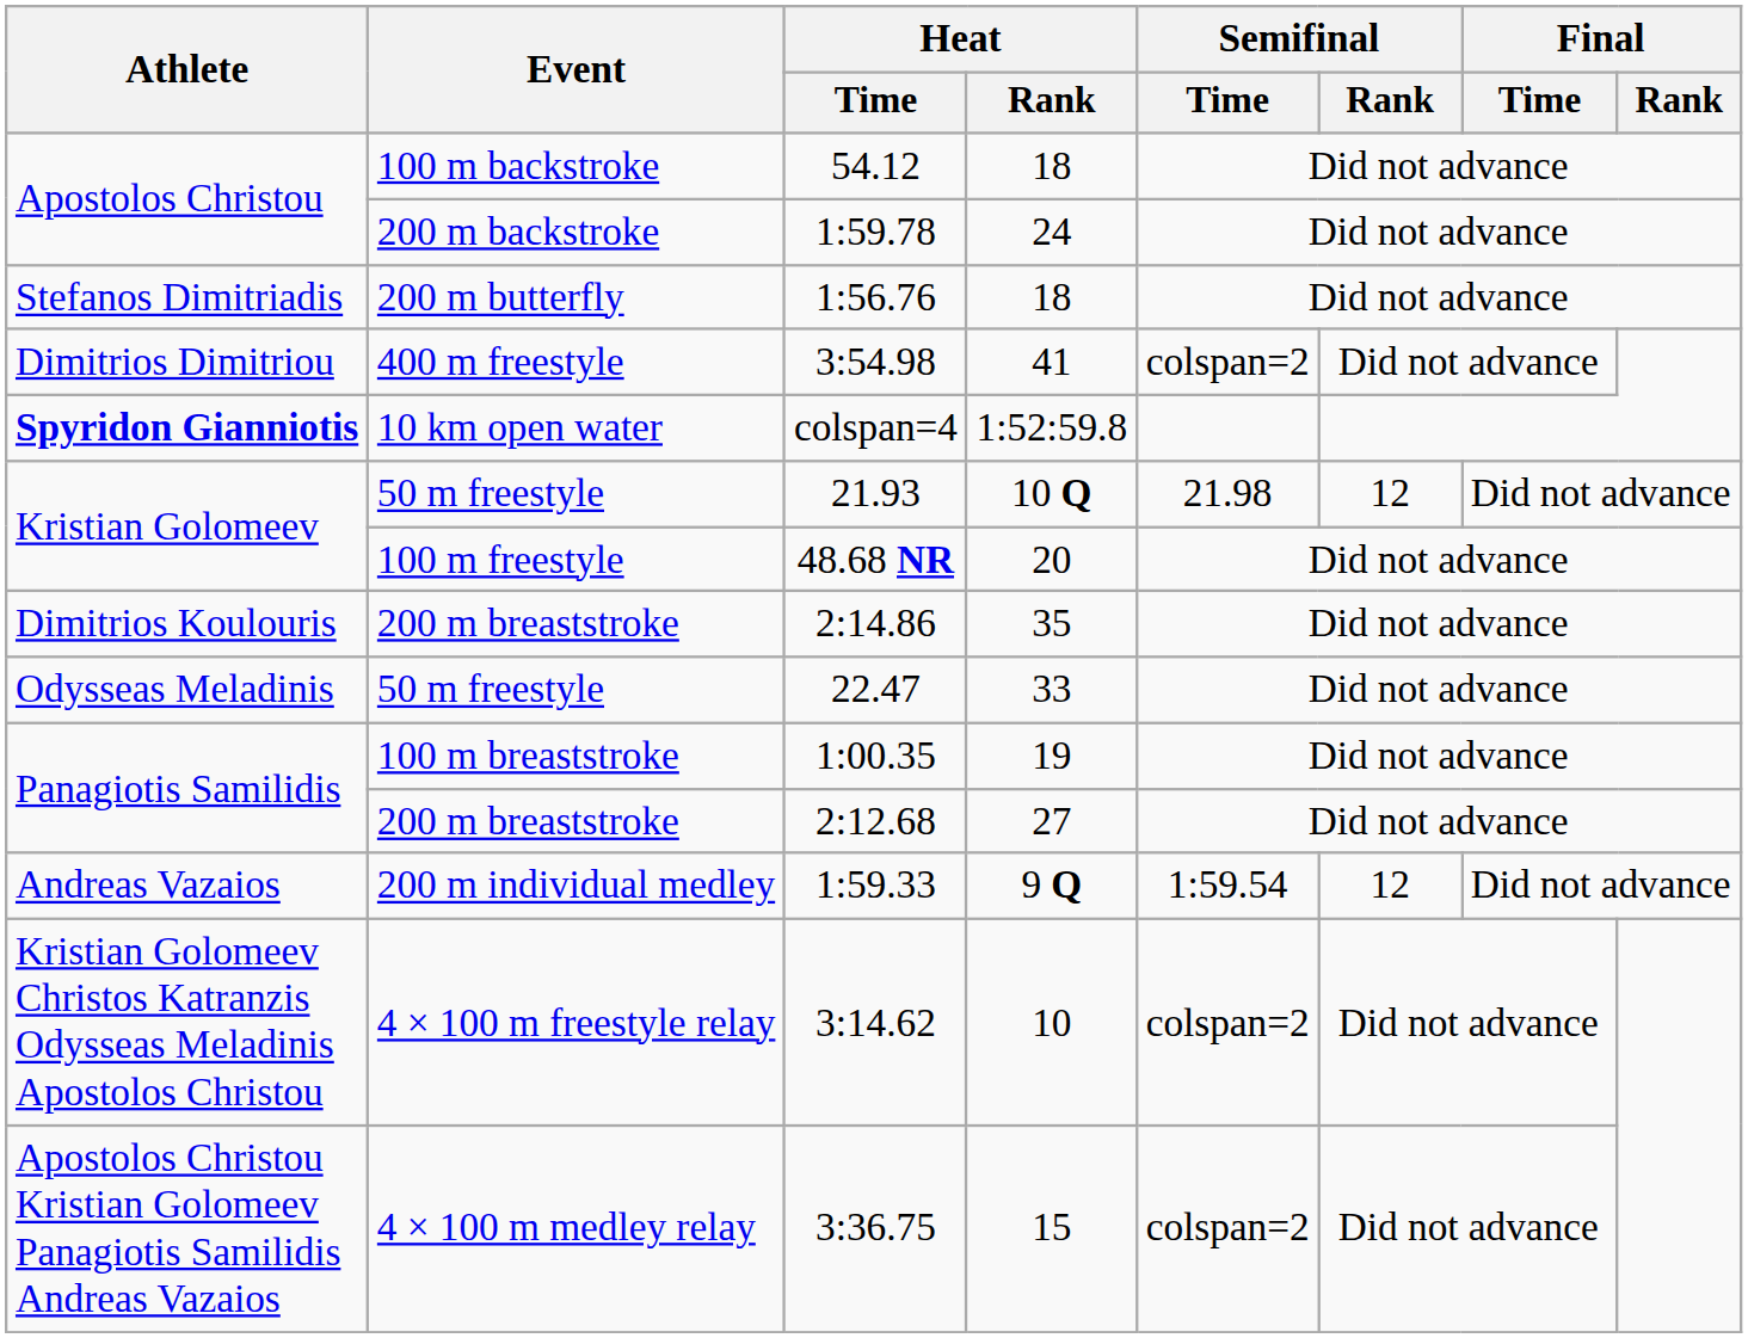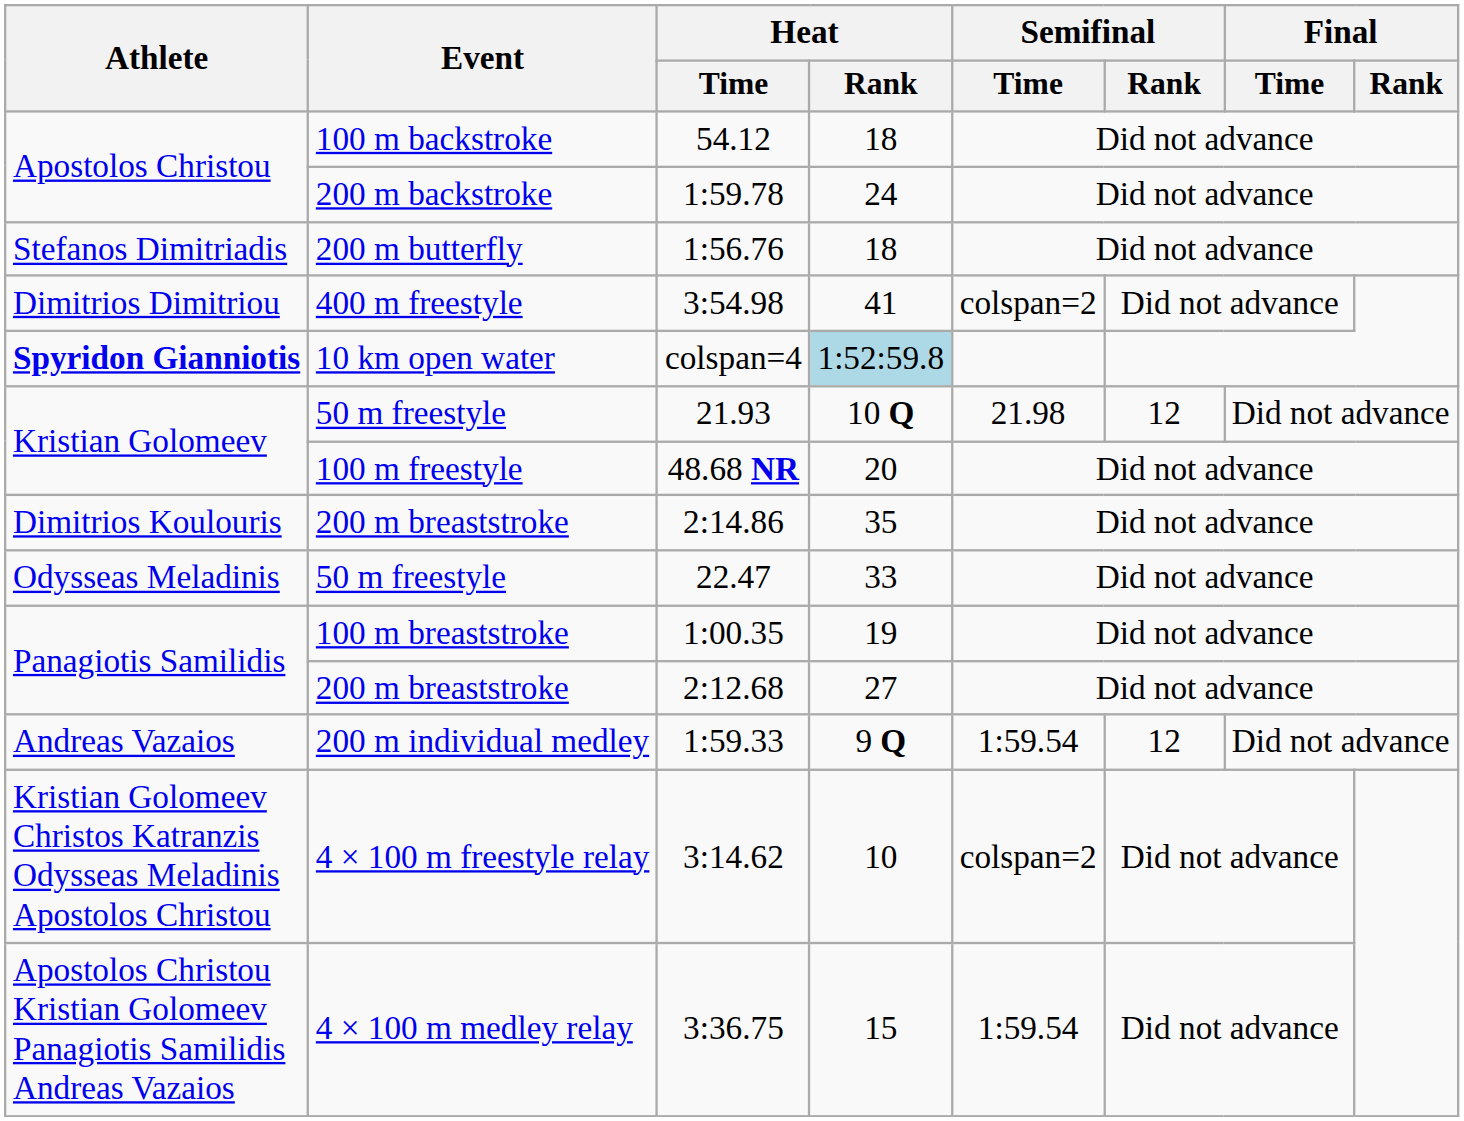colspan=4 | Heat / Rank: no background -> lightblue background
3:36.75 | Semifinal / Time: colspan=2 -> 1:59.54
